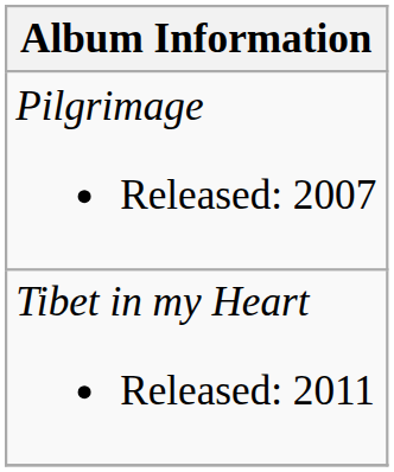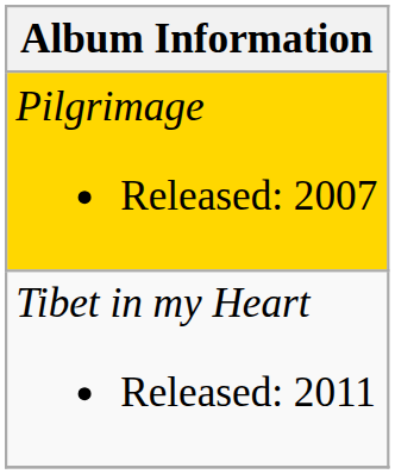row 2 | column 1: no background -> gold background
